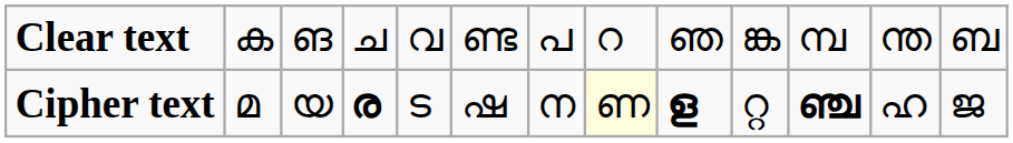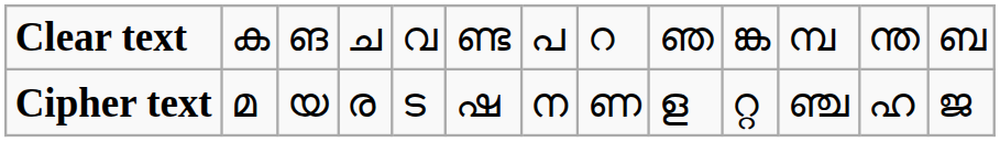Cipher text | column 4: bold -> normal
Cipher text | column 8: lightyellow background -> no background
Cipher text | column 9: bold -> normal
Cipher text | column 11: bold -> normal
